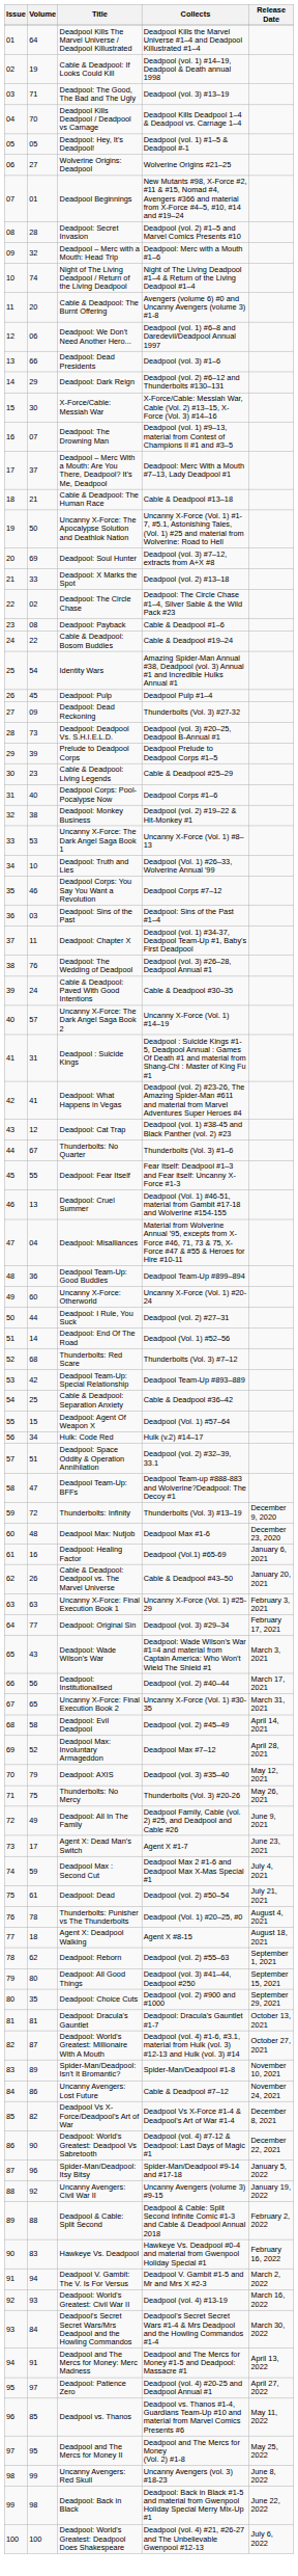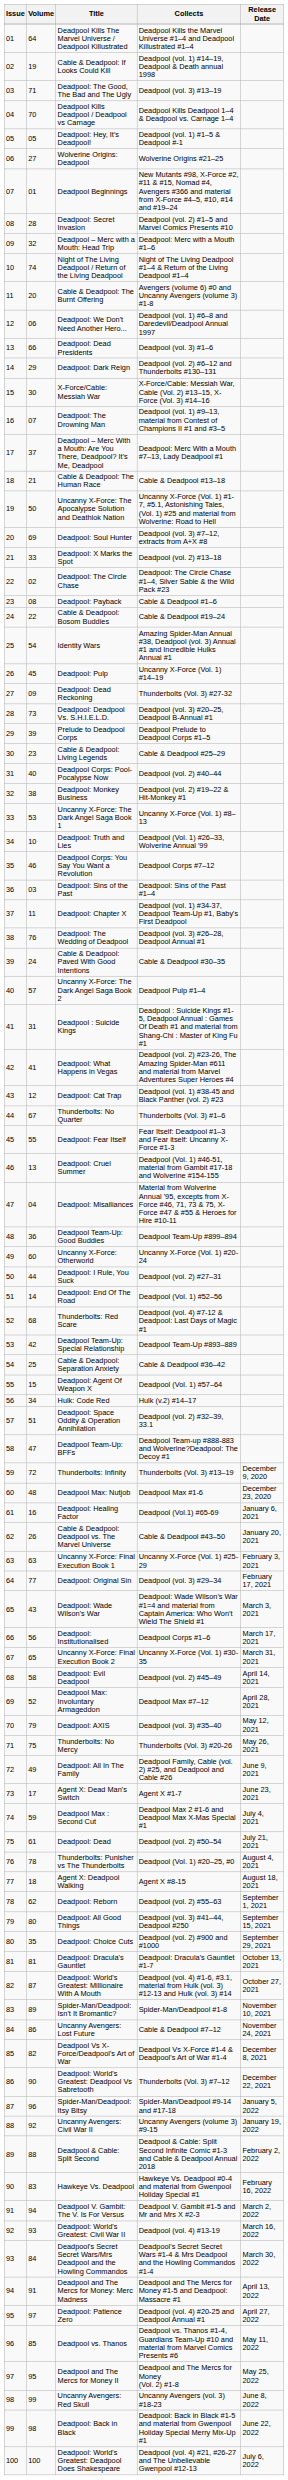Deadpool: Pulp | Collects: Deadpool Pulp #1–4 -> Uncanny X-Force (Vol. 1) #14–19
Deadpool Corps: Pool-Pocalypse Now | Collects: Deadpool Corps #1–6 -> Deadpool (vol. 2) #40–44
Uncanny X-Force: The Dark Angel Saga Book 2 | Collects: Uncanny X-Force (Vol. 1) #14–19 -> Deadpool Pulp #1–4
Thunderbolts: Red Scare | Collects: Thunderbolts (Vol. 3) #7–12 -> Deadpool (vol. 4) #7-12 & Deadpool: Last Days of Magic #1
Deadpool: Institutionalised | Collects: Deadpool (vol. 2) #40–44 -> Deadpool Corps #1–6
Deadpool: World's Greatest: Deadpool Vs Sabretooth | Collects: Deadpool (vol. 4) #7-12 & Deadpool: Last Days of Magic #1 -> Thunderbolts (Vol. 3) #7–12
